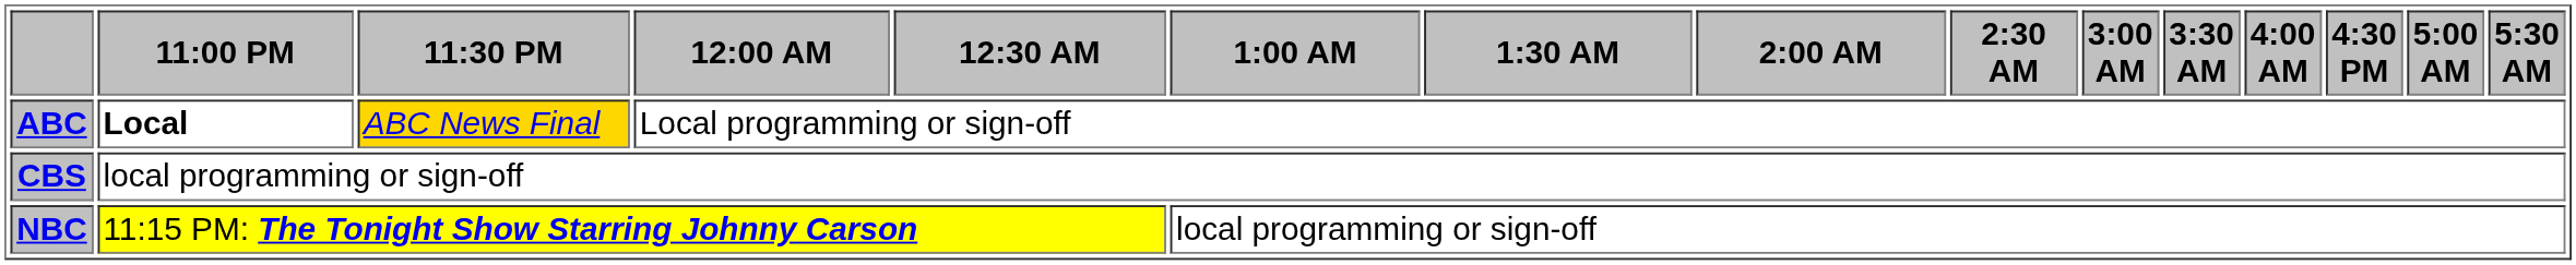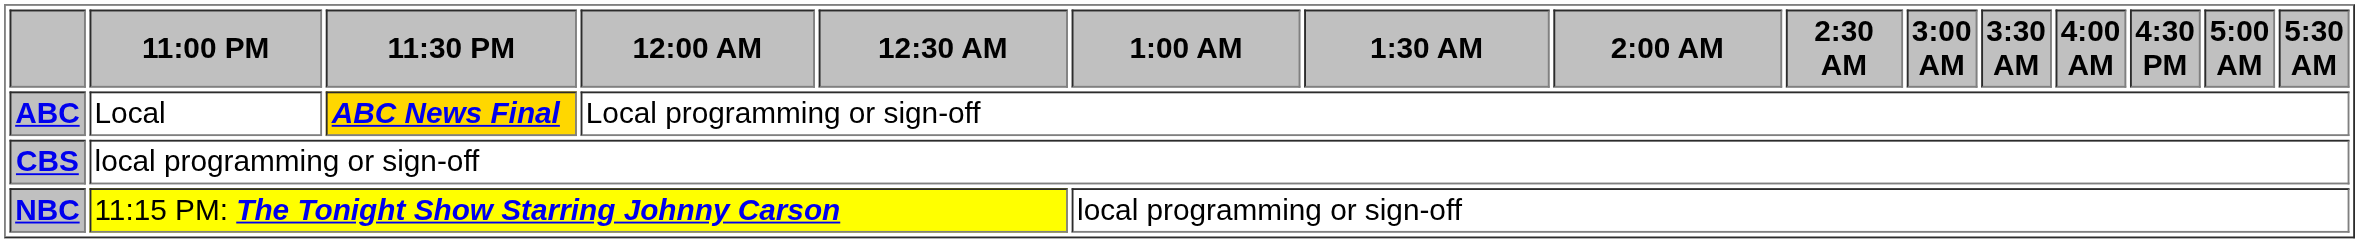ABC | 11:00 PM: bold -> normal
ABC | 11:30 PM: normal -> bold
